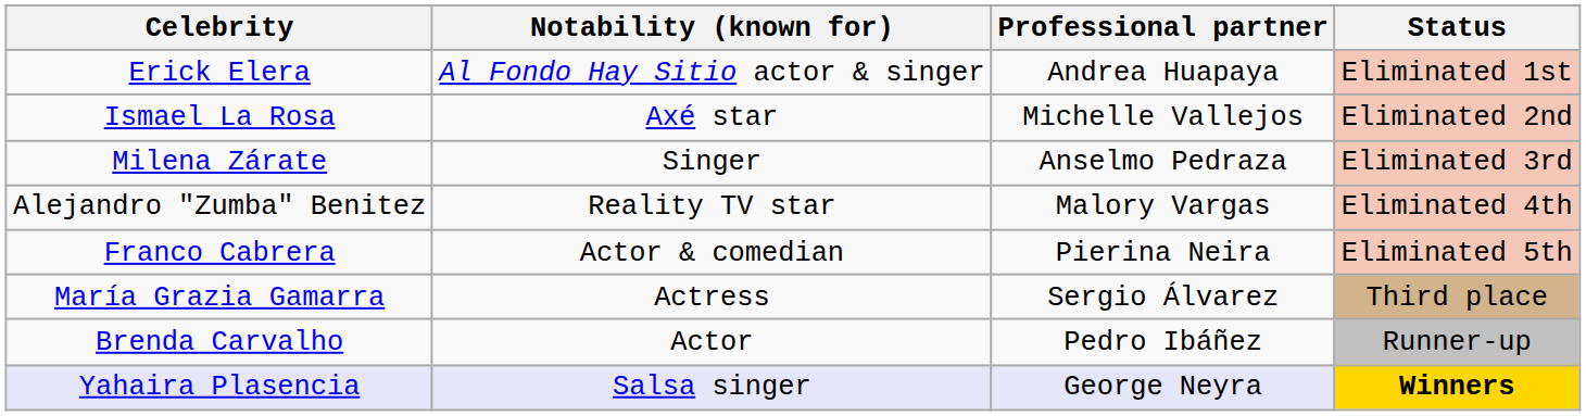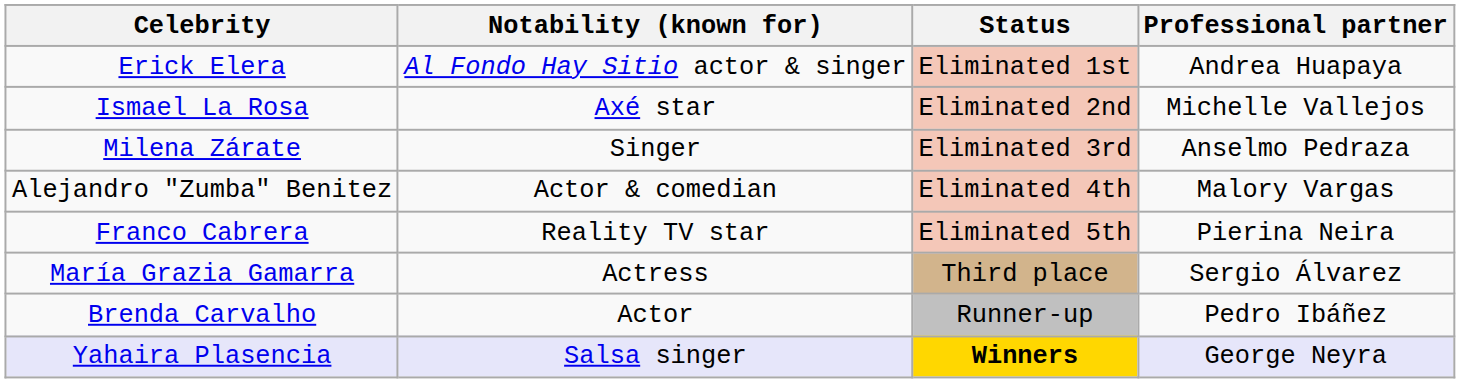columns swapped: Professional partner <-> Status
Alejandro "Zumba" Benitez | Notability (known for): Reality TV star -> Actor & comedian
Franco Cabrera | Notability (known for): Actor & comedian -> Reality TV star
